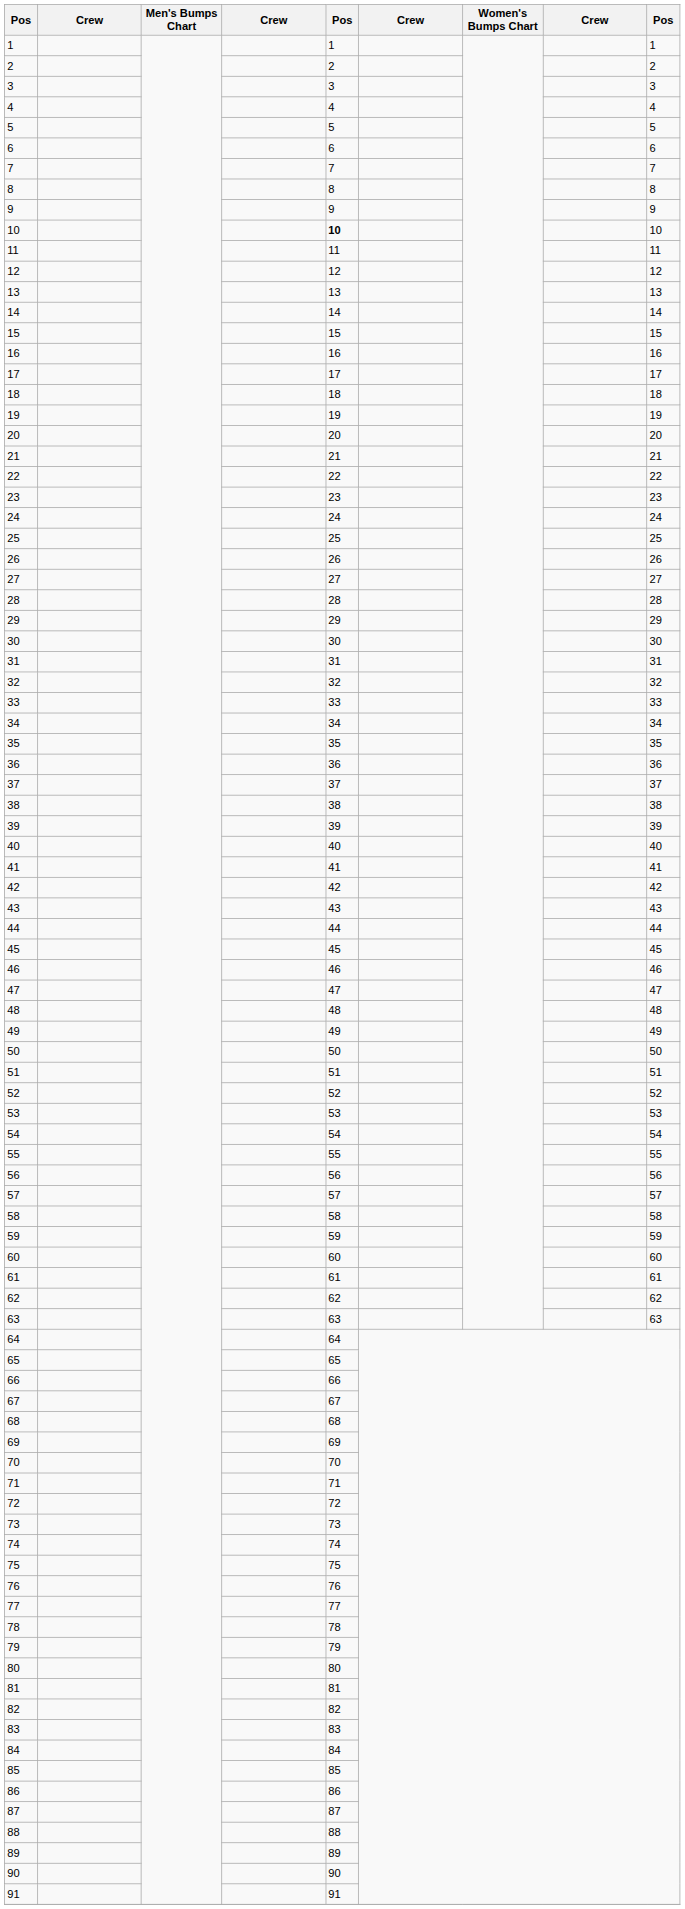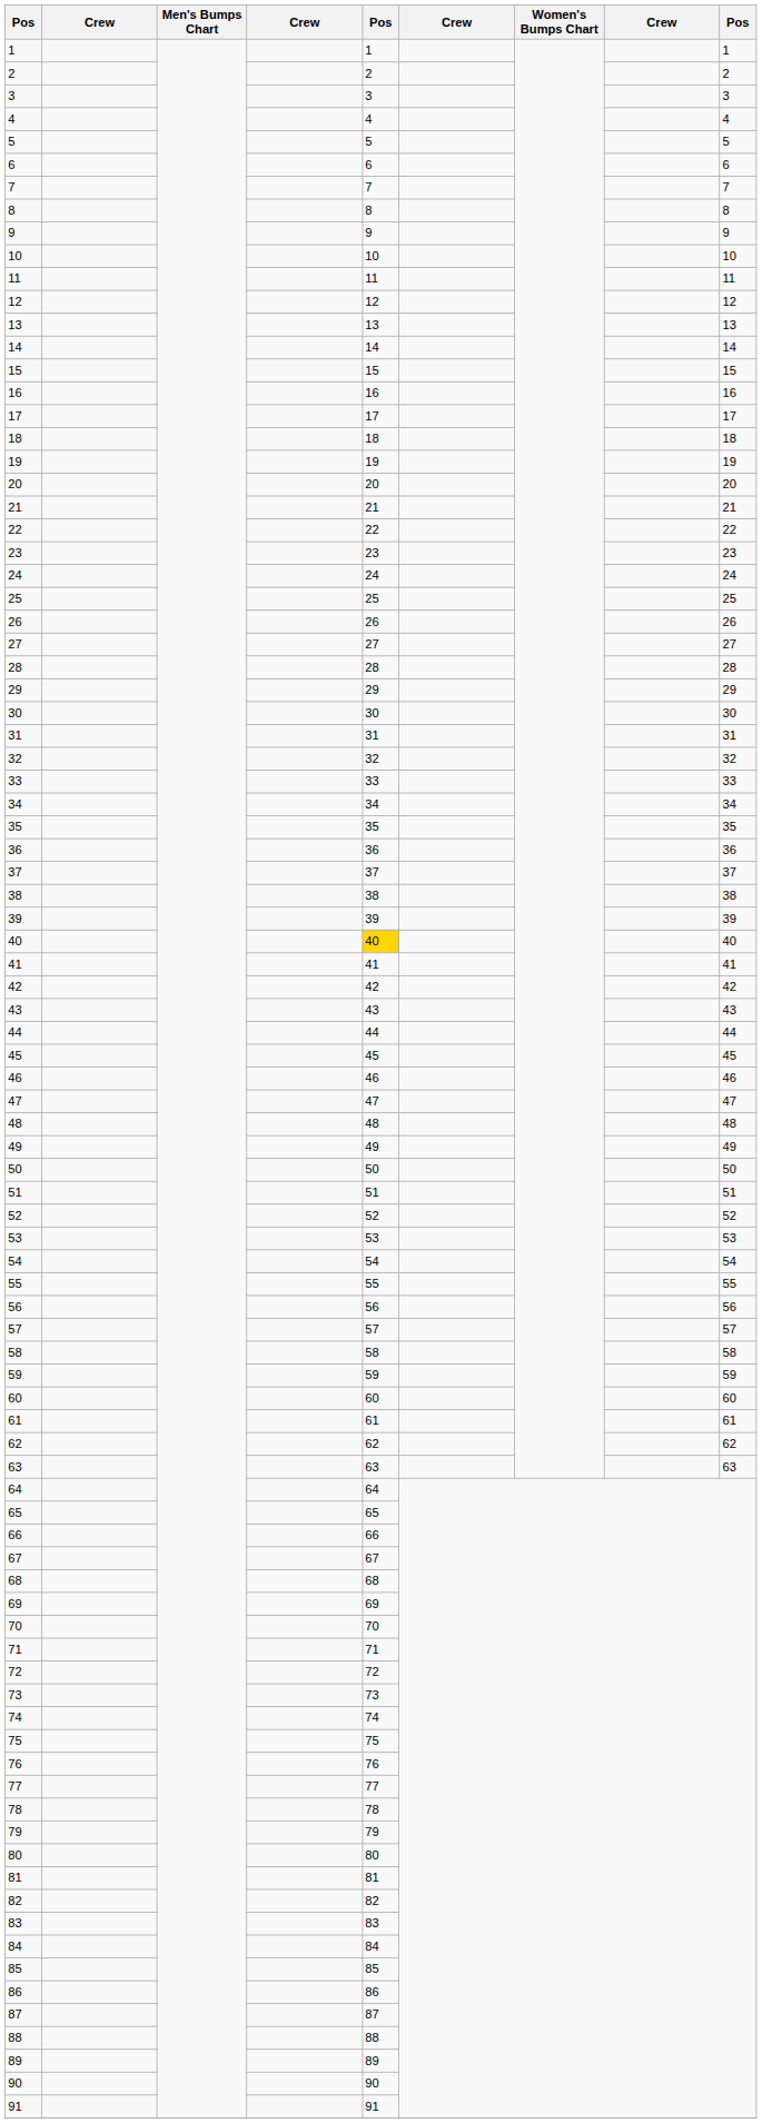row 11 | column 5: bold -> normal
row 41 | column 5: no background -> gold background
